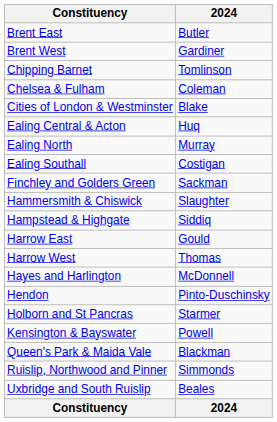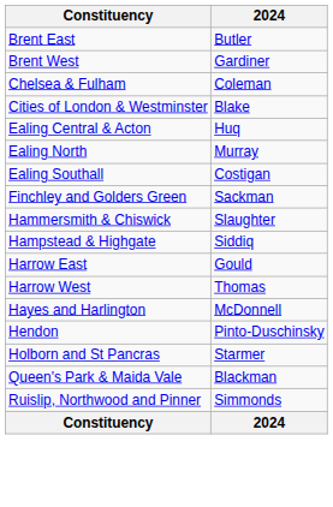- row: Chipping Barnet | Tomlinson
- row: Kensington & Bayswater | Powell
- row: Uxbridge and South Ruislip | Beales
